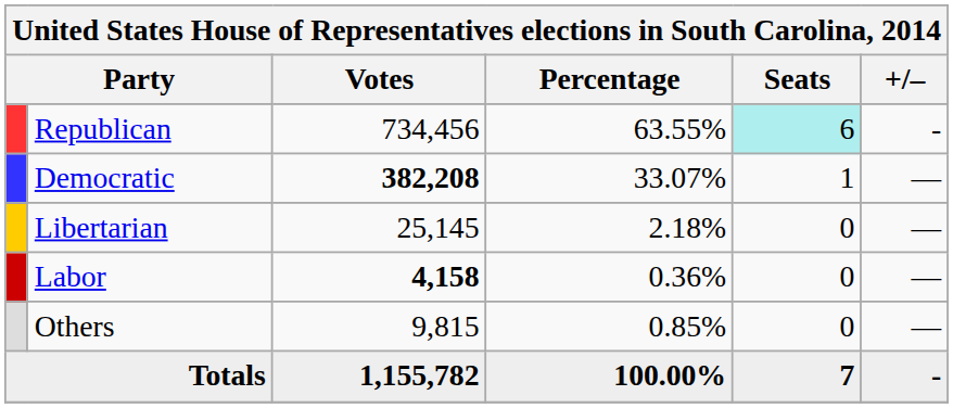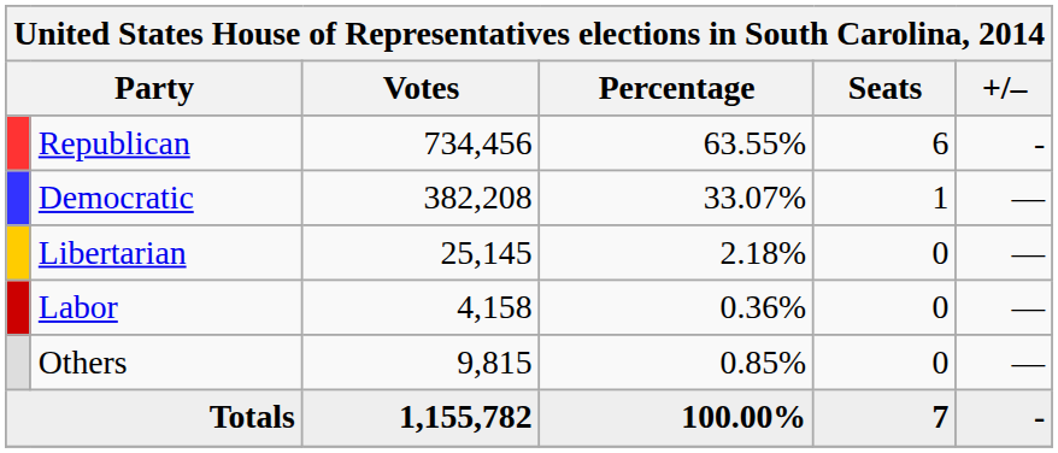Republican | Seats: paleturquoise background -> no background
Democratic | Votes: bold -> normal
Labor | Votes: bold -> normal
